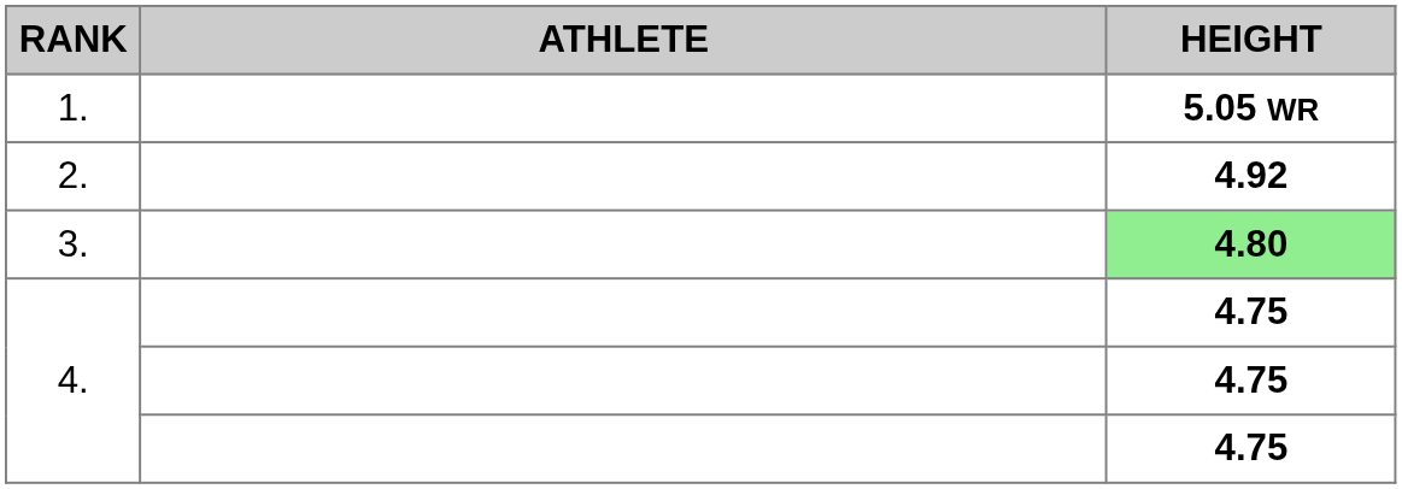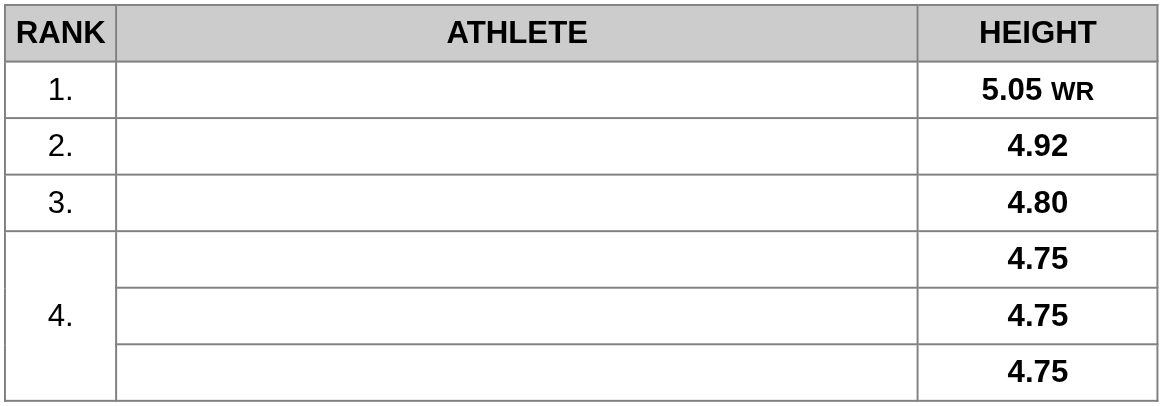3. | HEIGHT: lightgreen background -> no background
